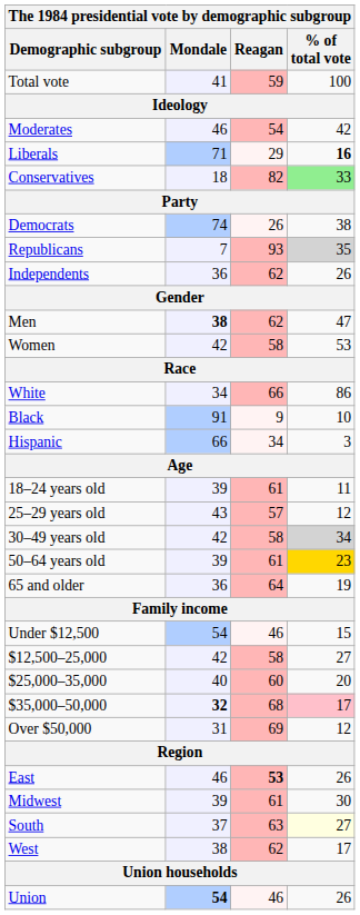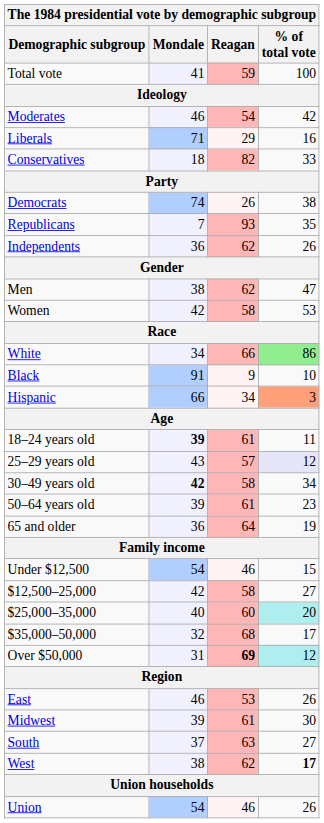Liberals | % of total vote: bold -> normal
Conservatives | % of total vote: lightgreen background -> no background
Republicans | % of total vote: lightgrey background -> no background
Men | Mondale: bold -> normal
White | % of total vote: no background -> lightgreen background
Hispanic | % of total vote: no background -> lightsalmon background
18–24 years old | Mondale: normal -> bold
25–29 years old | % of total vote: no background -> lavender background
30–49 years old | Mondale: normal -> bold
30–49 years old | % of total vote: lightgrey background -> no background
50–64 years old | % of total vote: gold background -> no background
$25,000–35,000 | % of total vote: no background -> paleturquoise background
$35,000–50,000 | Mondale: bold -> normal
$35,000–50,000 | % of total vote: pink background -> no background
Over $50,000 | Reagan: normal -> bold
Over $50,000 | % of total vote: no background -> paleturquoise background
East | Reagan: bold -> normal
South | % of total vote: lightyellow background -> no background
West | % of total vote: normal -> bold
Union | Mondale: bold -> normal
